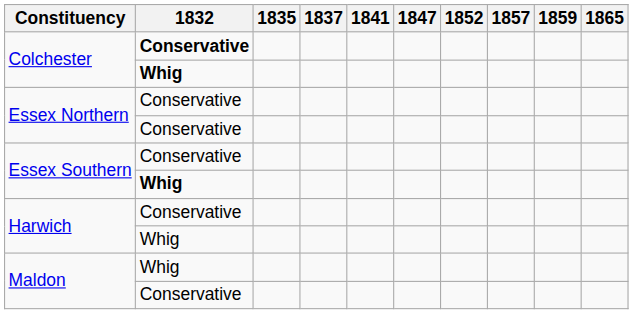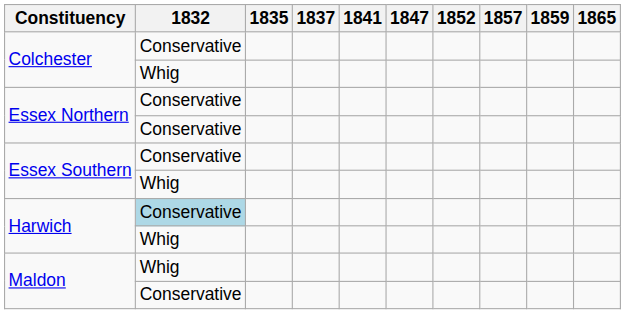Colchester / Conservative | 1832: bold -> normal
Colchester / Whig | 1832: bold -> normal
Essex Southern / Whig | 1832: bold -> normal
Harwich / Conservative | 1832: no background -> lightblue background
